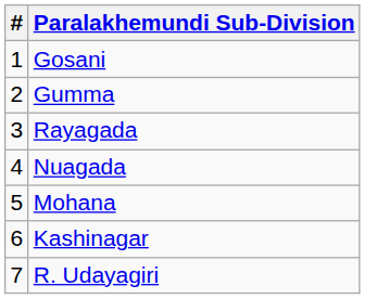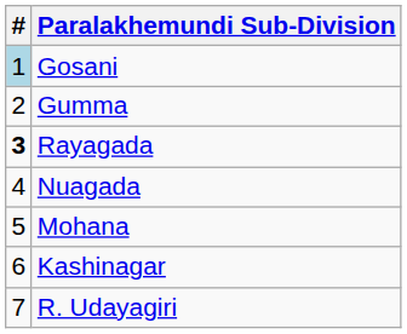Gosani | #: no background -> lightblue background
Rayagada | #: normal -> bold
